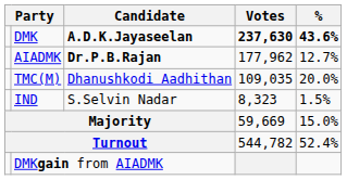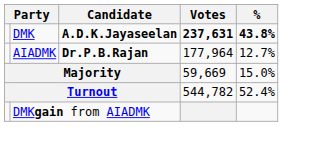DMK | Votes: 237,630 -> 237,631
DMK | %: 43.6% -> 43.8%
AIADMK | Votes: 177,962 -> 177,964
- row: TMC(M) | Dhanushkodi Aadhithan | 109,035 | 20.0%
- row: IND | S.Selvin Nadar | 8,323 | 1.5%
